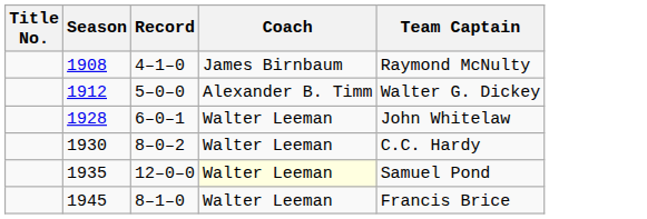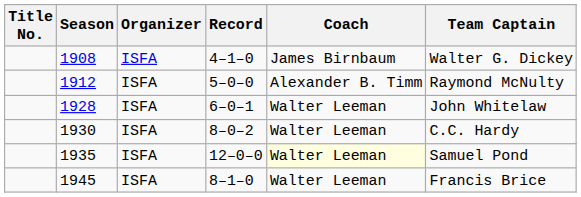+ column: Organizer | ISFA | ISFA | ISFA | ISFA | ISFA | ISFA
1908 | Team Captain: Raymond McNulty -> Walter G. Dickey
1912 | Team Captain: Walter G. Dickey -> Raymond McNulty
